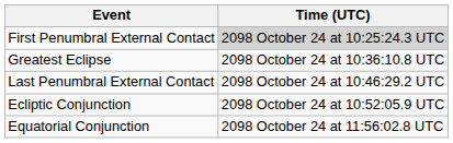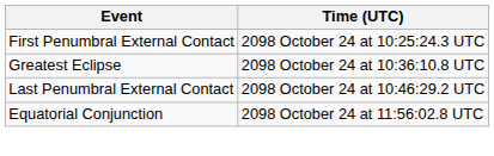First Penumbral External Contact | Time (UTC): lightgrey background -> no background
- row: Ecliptic Conjunction | 2098 October 24 at 10:52:05.9 UTC
